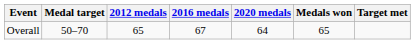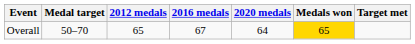row 2 | Medals won: no background -> gold background
